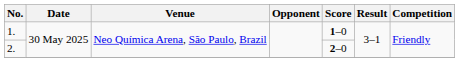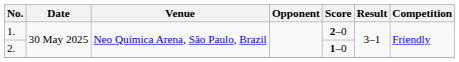1. | Score: 1–0 -> 2–0
2. | Score: 2–0 -> 1–0
